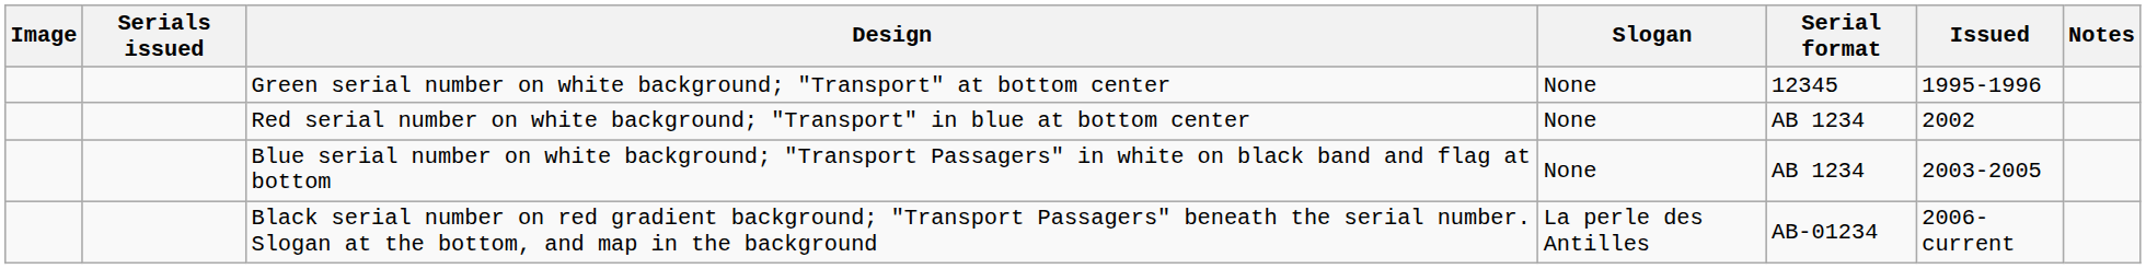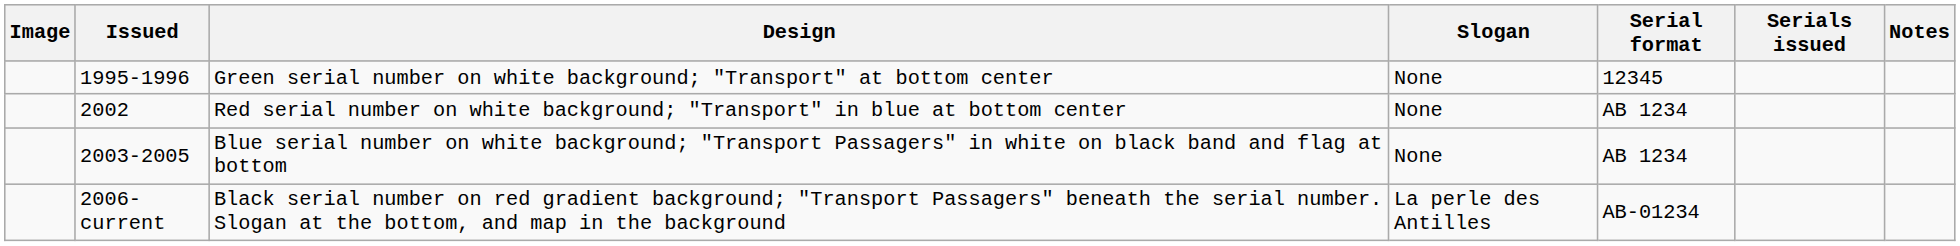columns swapped: Issued <-> Serials issued
